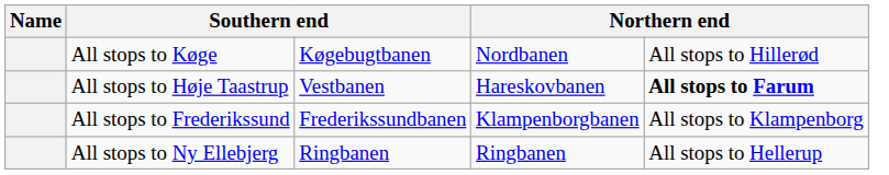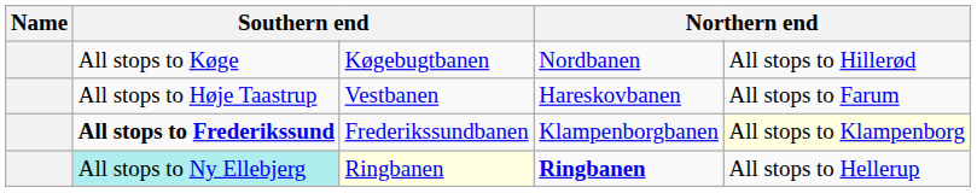row 3 | column 5: bold -> normal
row 4 | column 2: normal -> bold
row 4 | column 5: no background -> lightyellow background
row 5 | column 2: no background -> paleturquoise background
row 5 | column 3: no background -> lightyellow background
row 5 | column 4: normal -> bold
